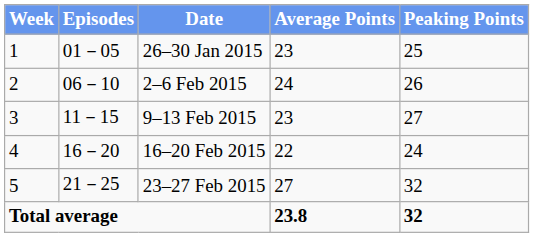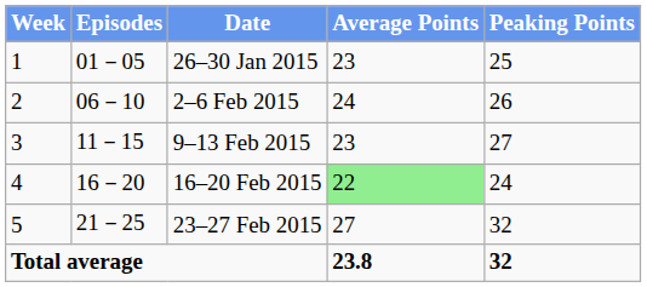16–20 Feb 2015 | Average Points: no background -> lightgreen background
